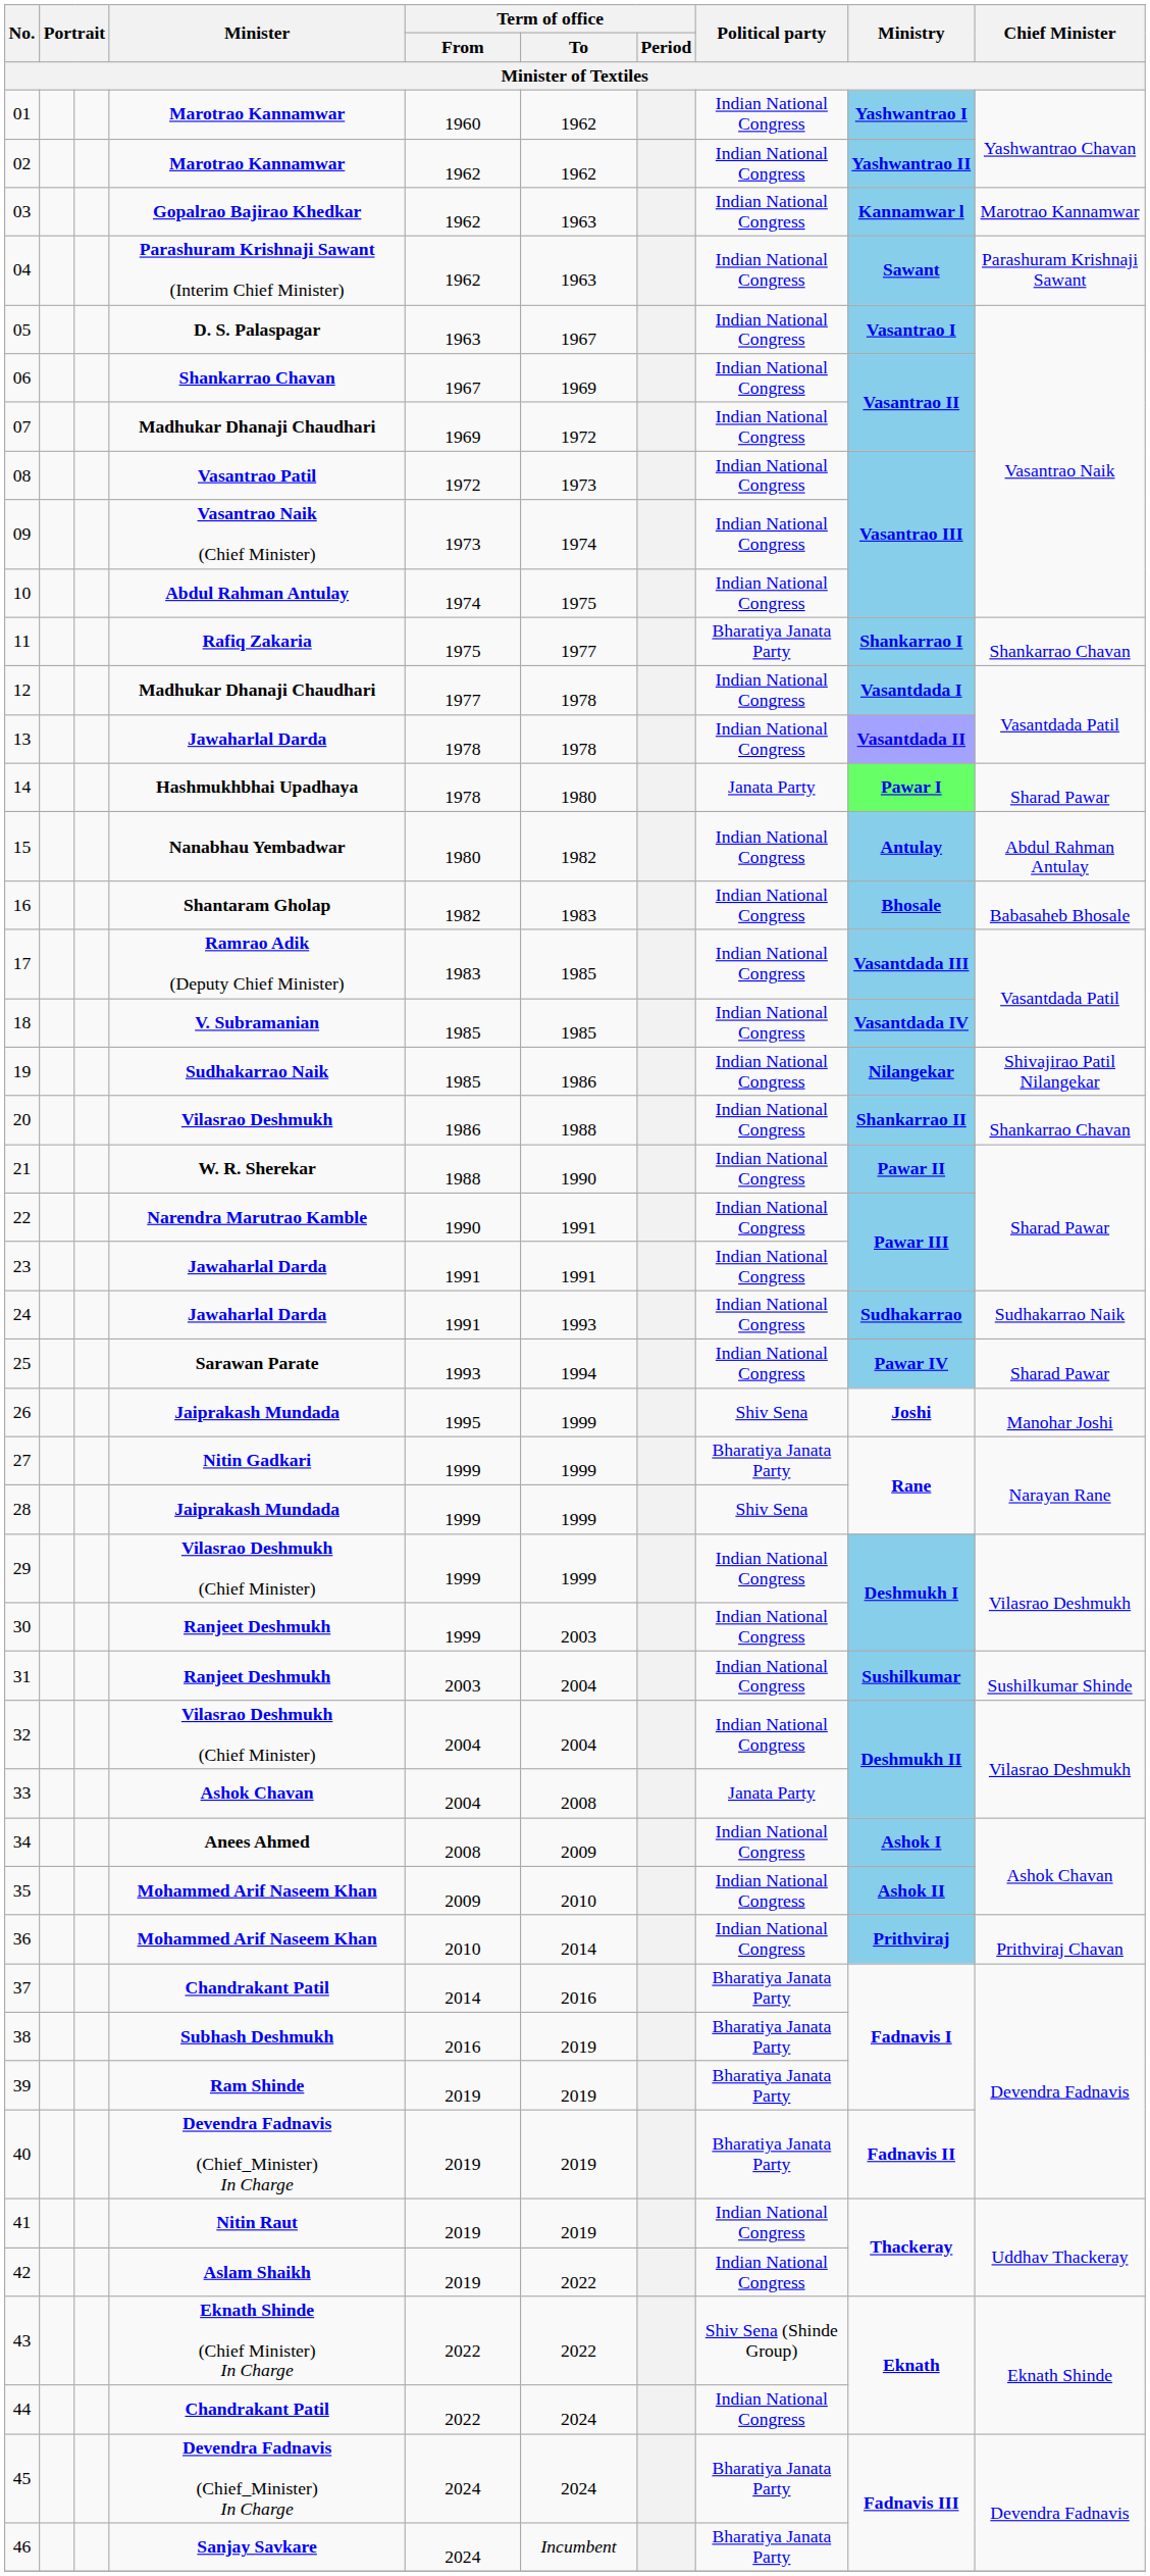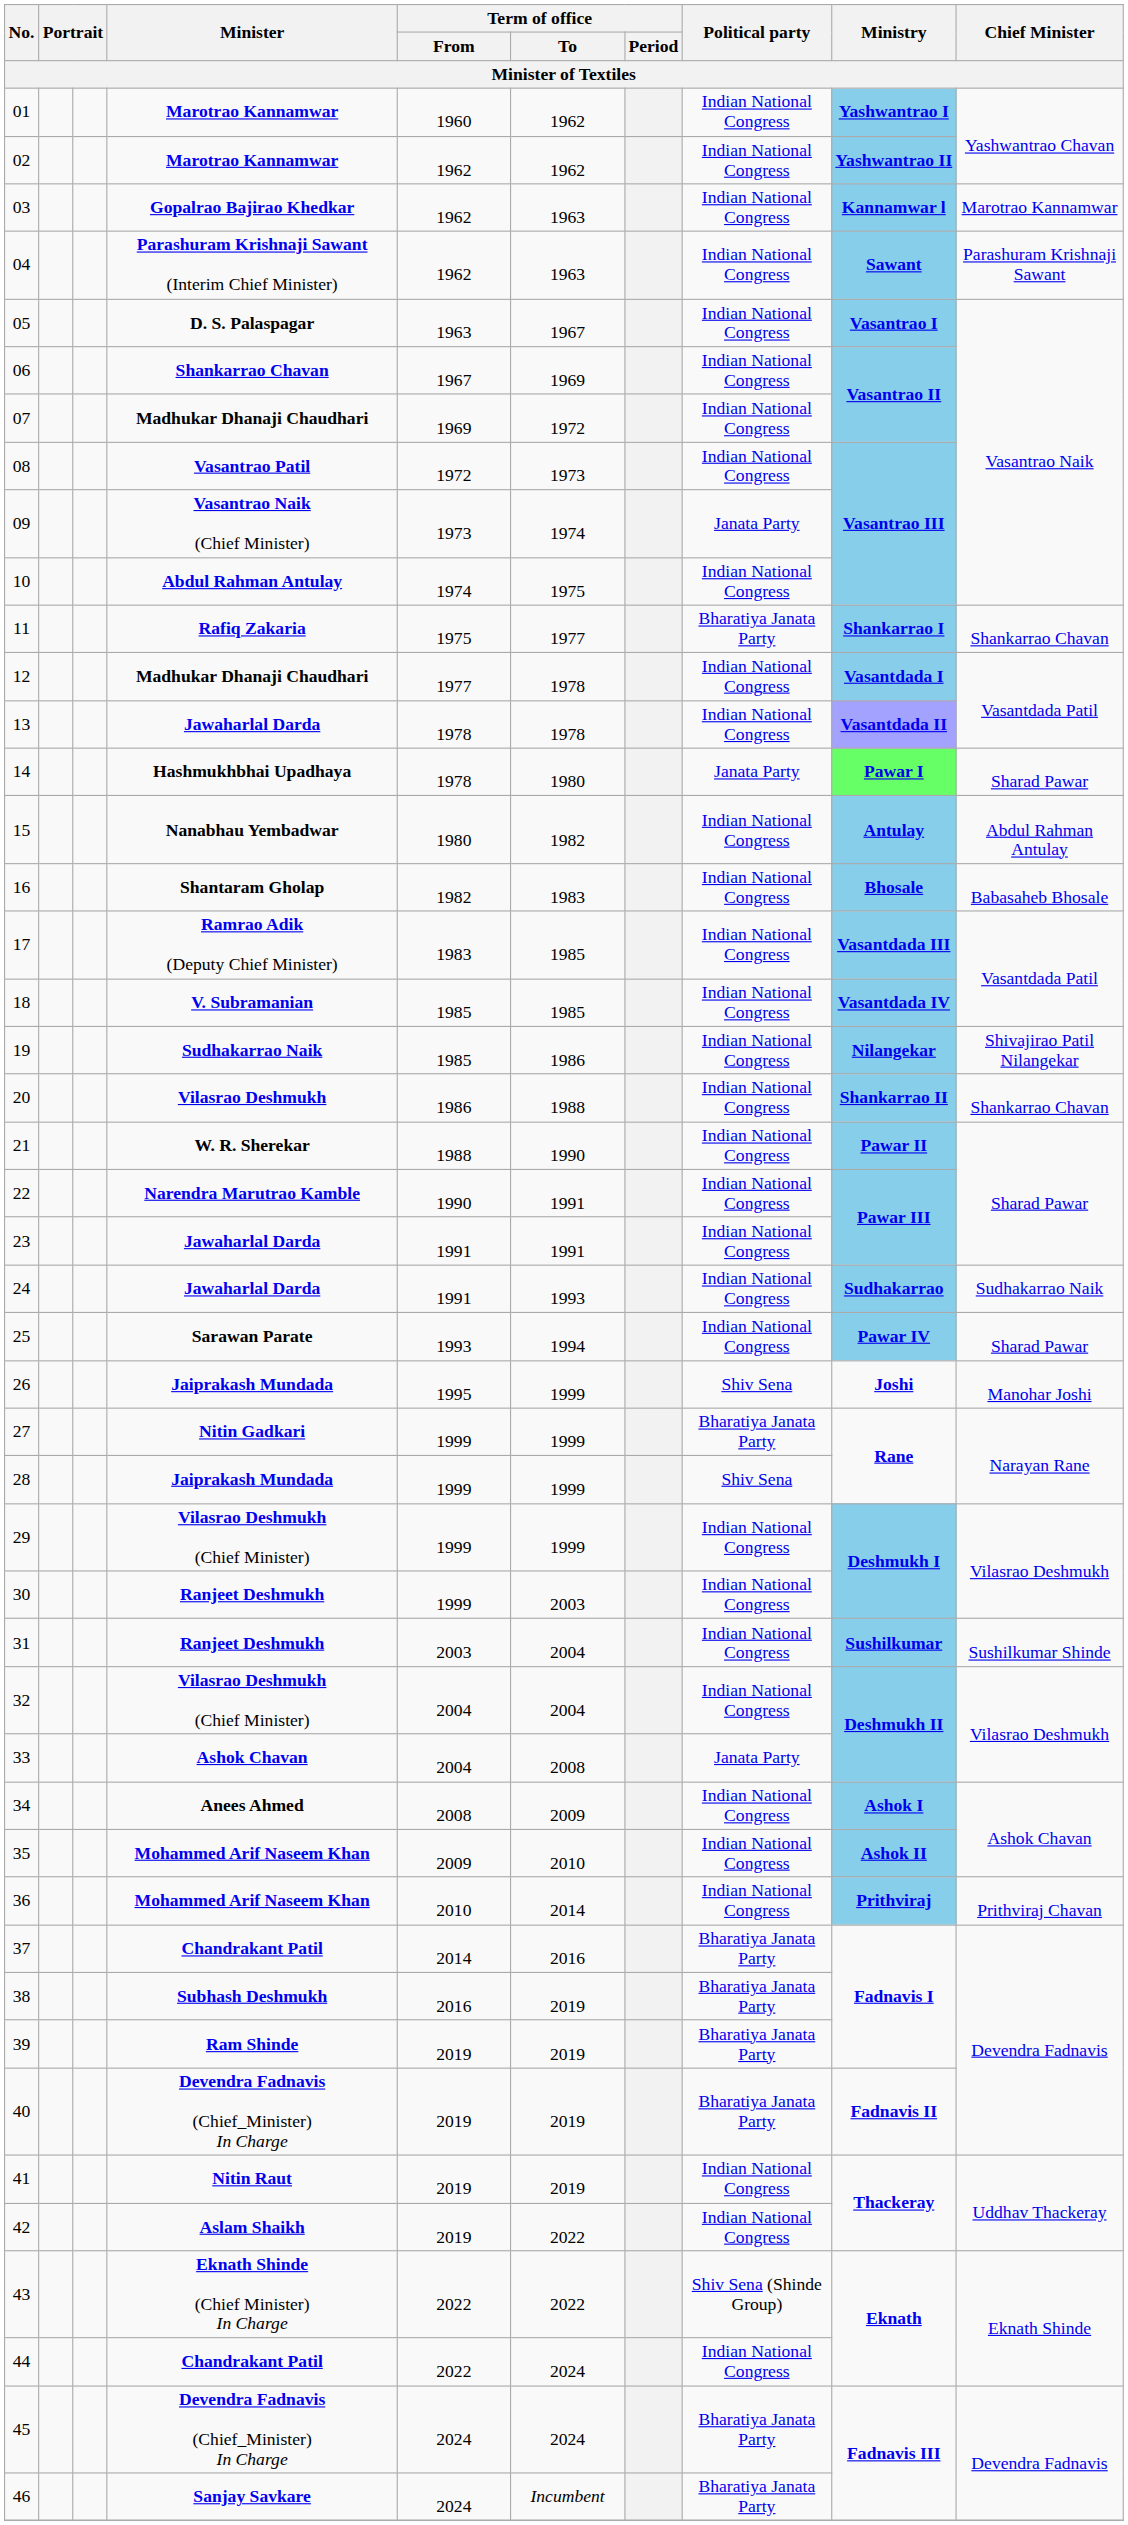09 | Political party: Indian National Congress -> Janata Party
